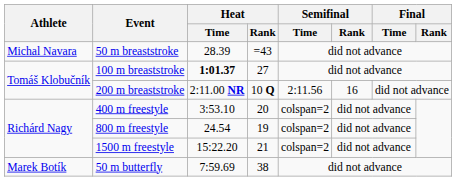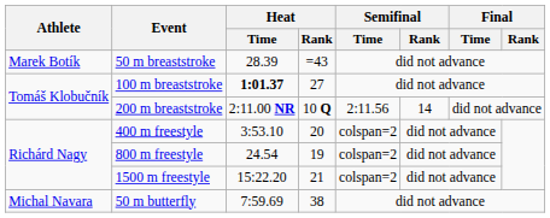50 m breaststroke | Athlete: Michal Navara -> Marek Botík
200 m breaststroke | Semifinal / Rank: 16 -> 14
50 m butterfly | Athlete: Marek Botík -> Michal Navara
